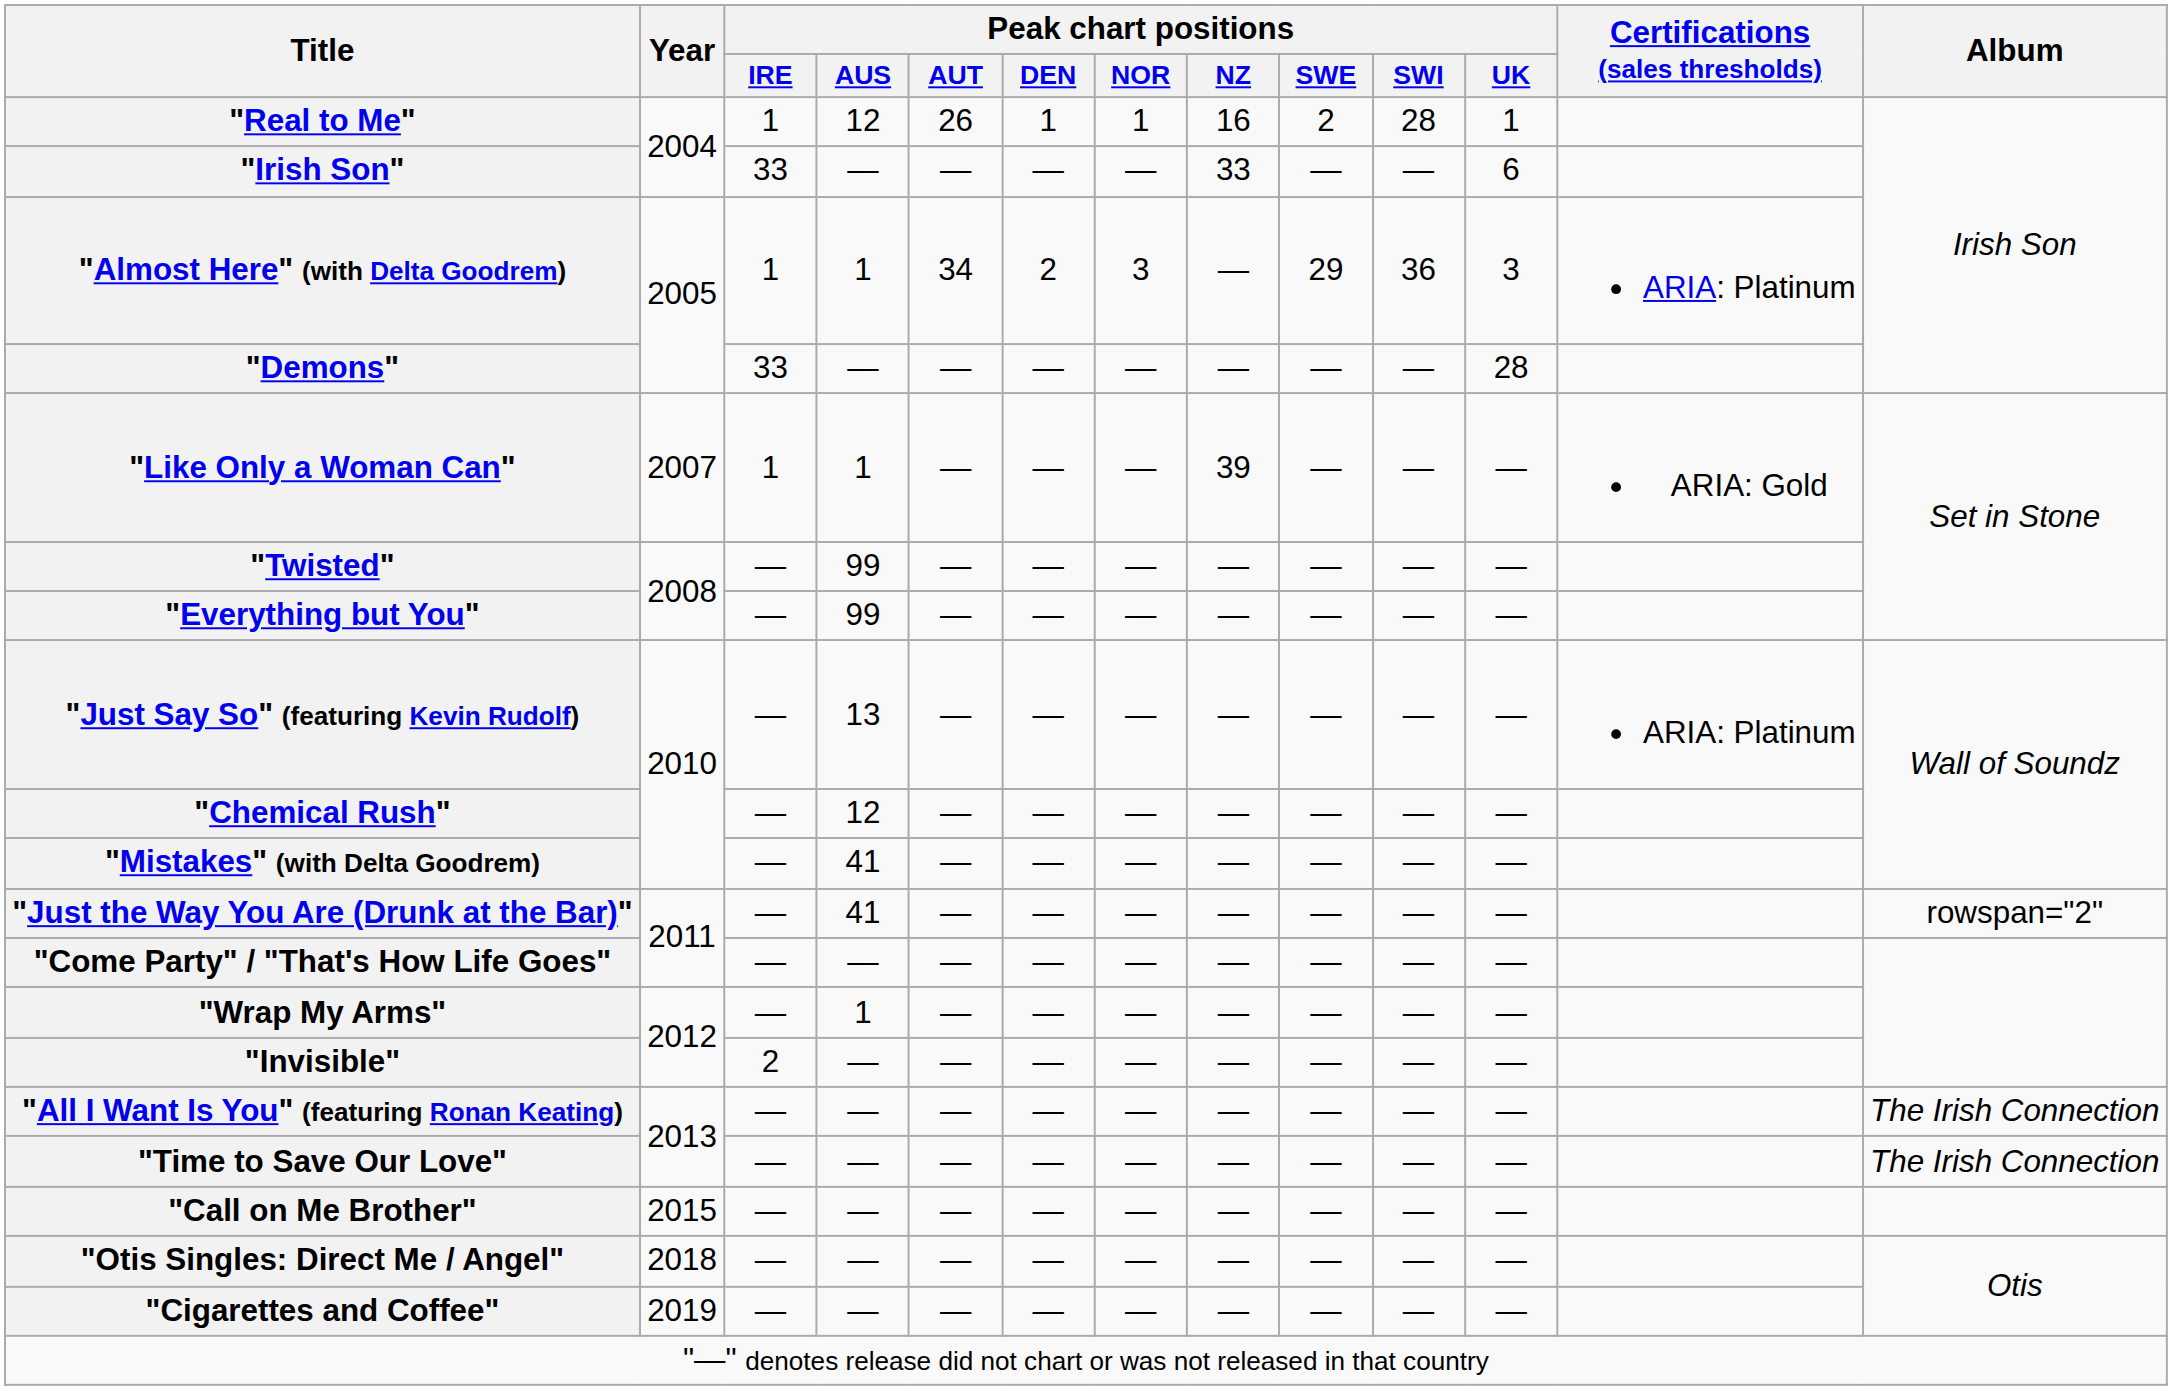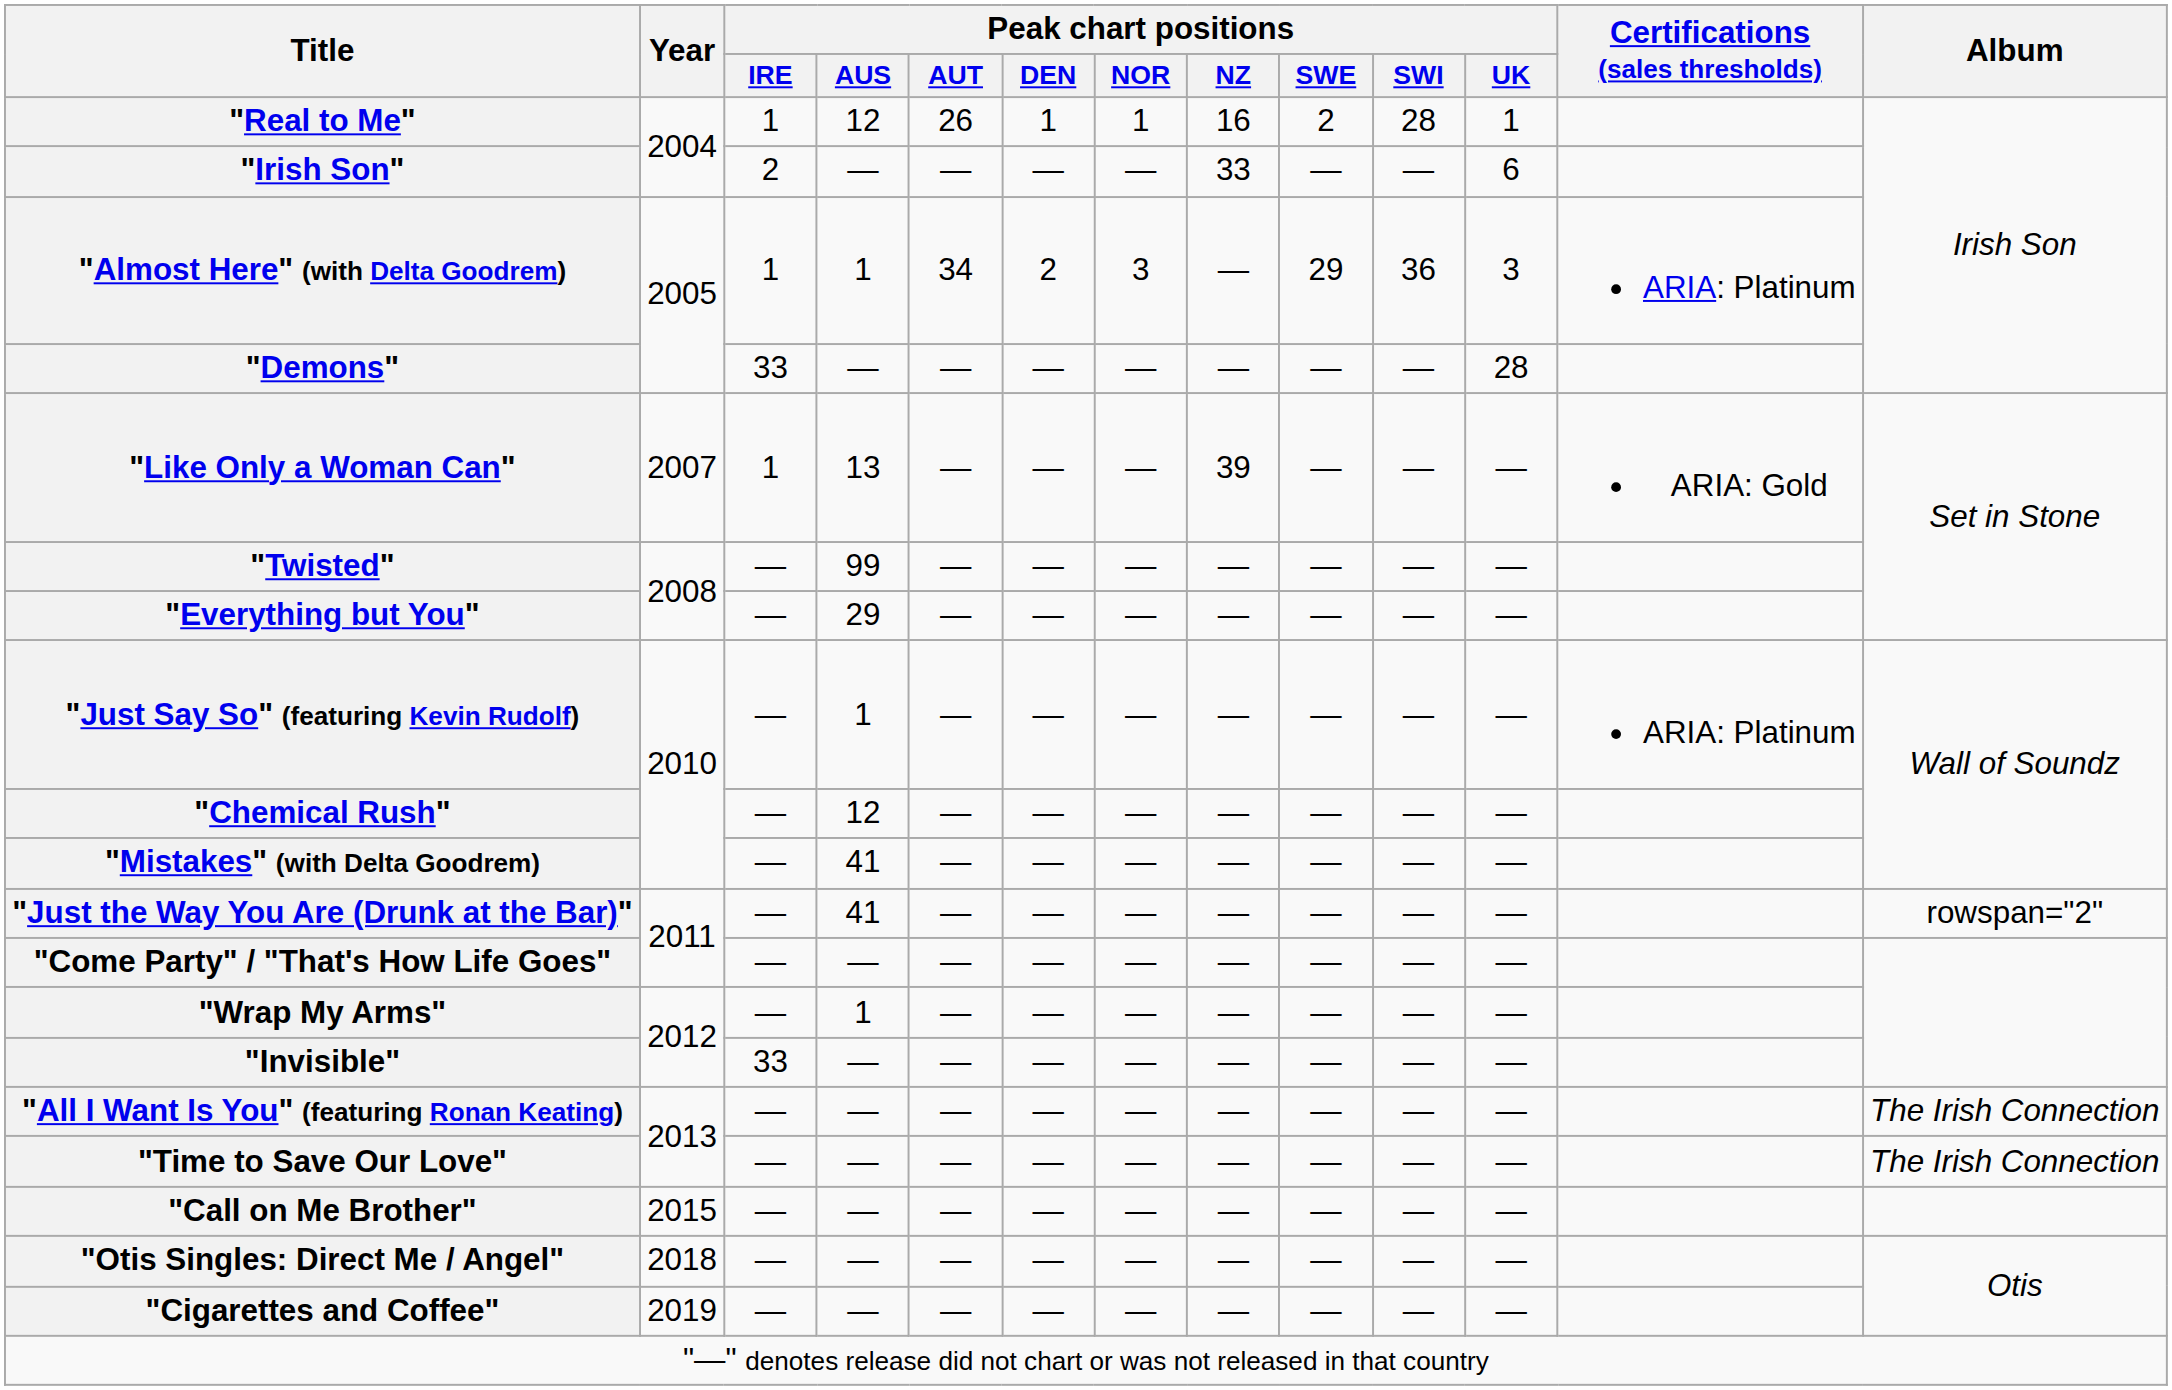"Irish Son" | Peak chart positions / IRE: 33 -> 2
"Like Only a Woman Can" | Peak chart positions / AUS: 1 -> 13
"Everything but You" | Peak chart positions / AUS: 99 -> 29
"Just Say So" (featuring Kevin Rudolf) | Peak chart positions / AUS: 13 -> 1
"Invisible" | Peak chart positions / IRE: 2 -> 33
